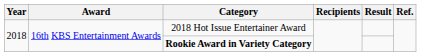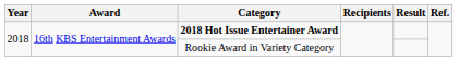2018 Hot Issue Entertainer Award | Category: normal -> bold
Rookie Award in Variety Category | Category: bold -> normal
